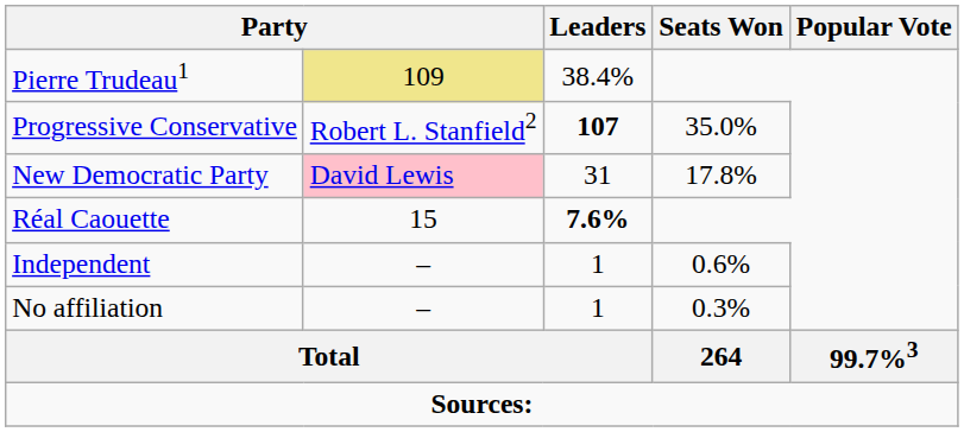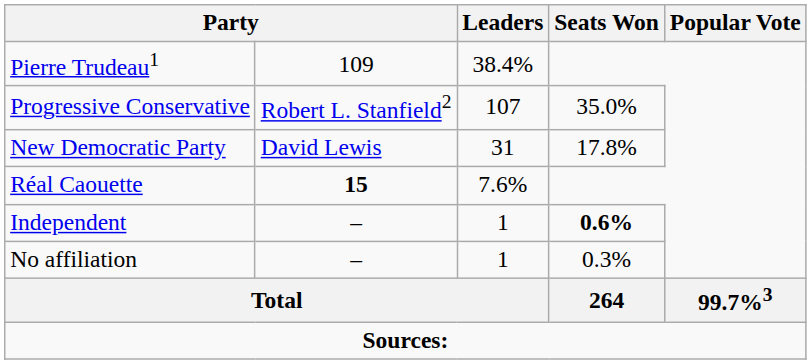Pierre Trudeau1 | column 2: khaki background -> no background
Progressive Conservative | Leaders: bold -> normal
New Democratic Party | column 2: pink background -> no background
Réal Caouette | column 2: normal -> bold
Réal Caouette | Leaders: bold -> normal
Independent | Seats Won: normal -> bold
